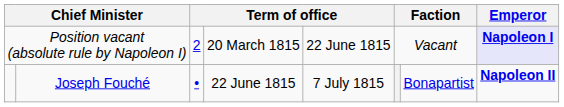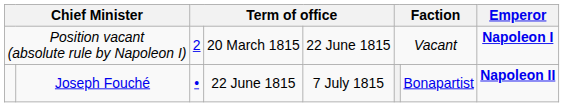Position vacant (absolute rule by Napoleon I) | Emperor: lavender background -> no background
